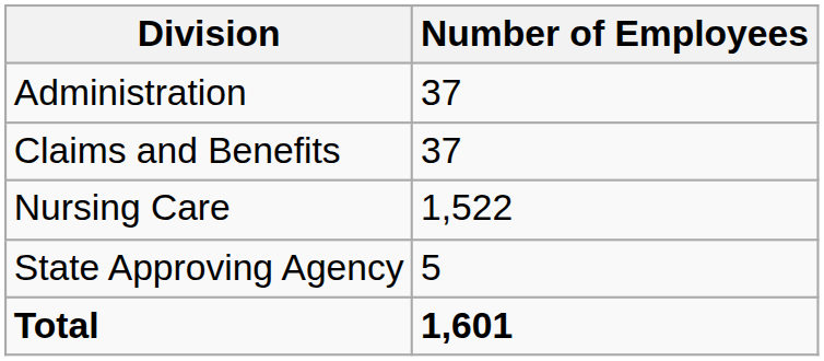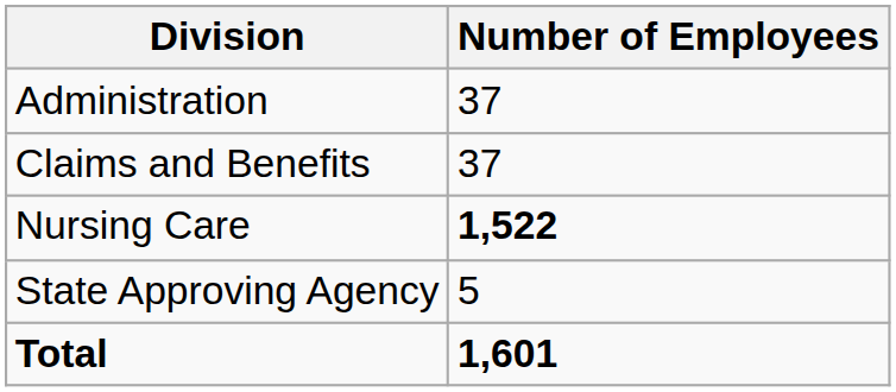Nursing Care | Number of Employees: normal -> bold
